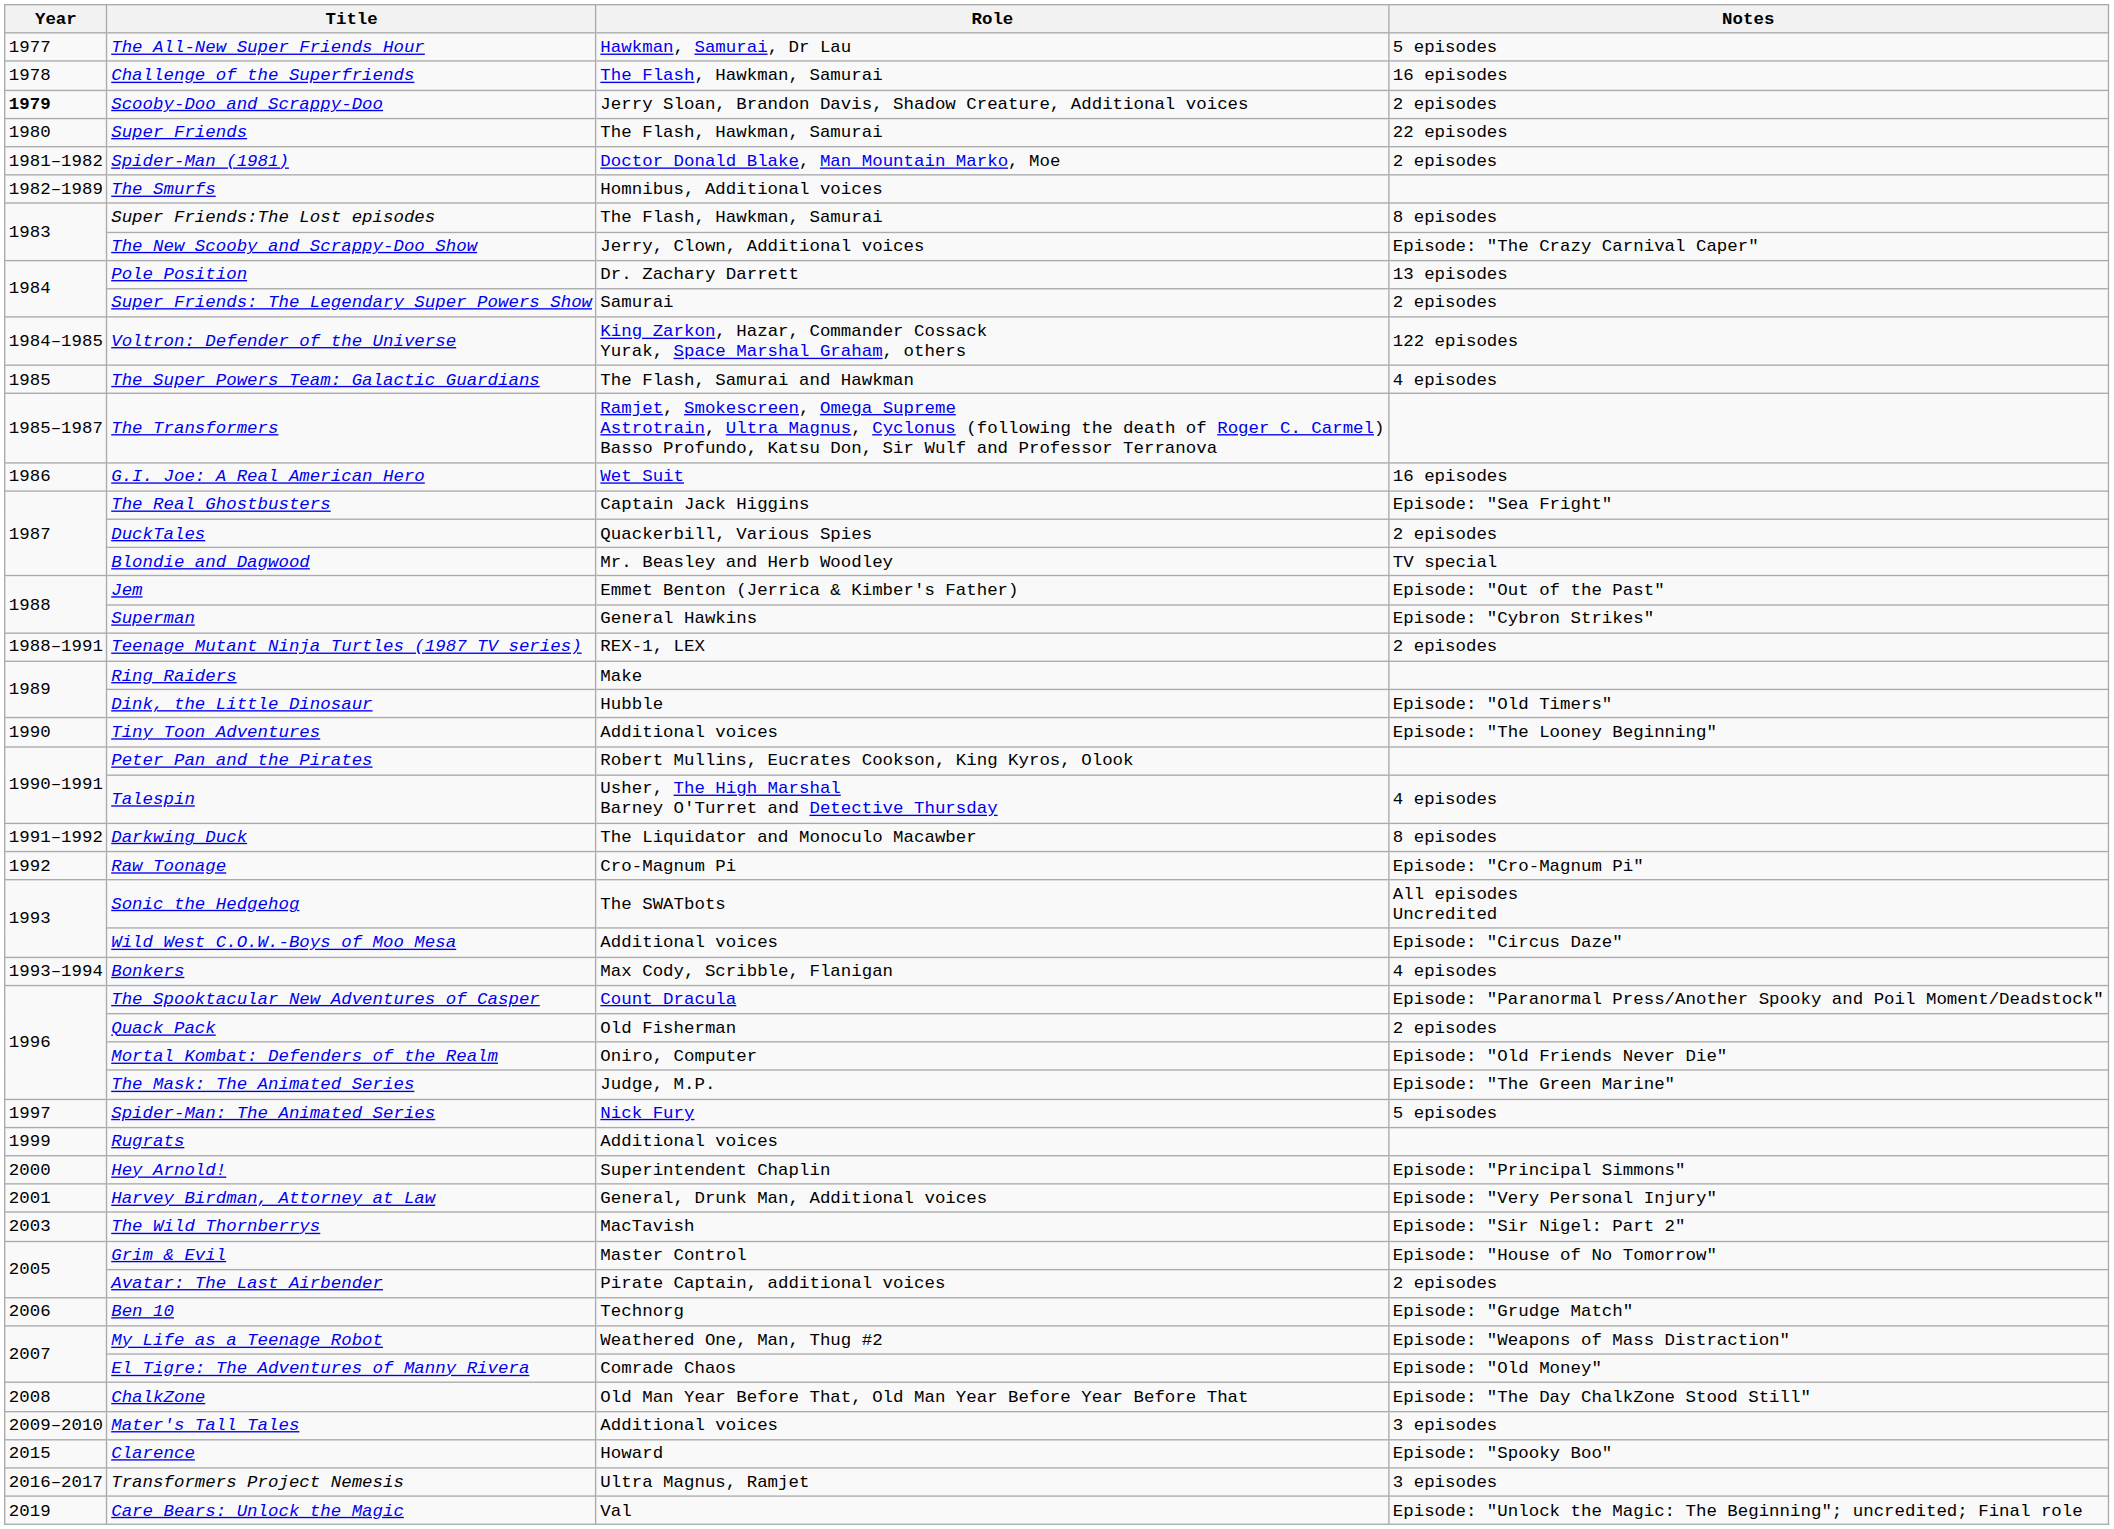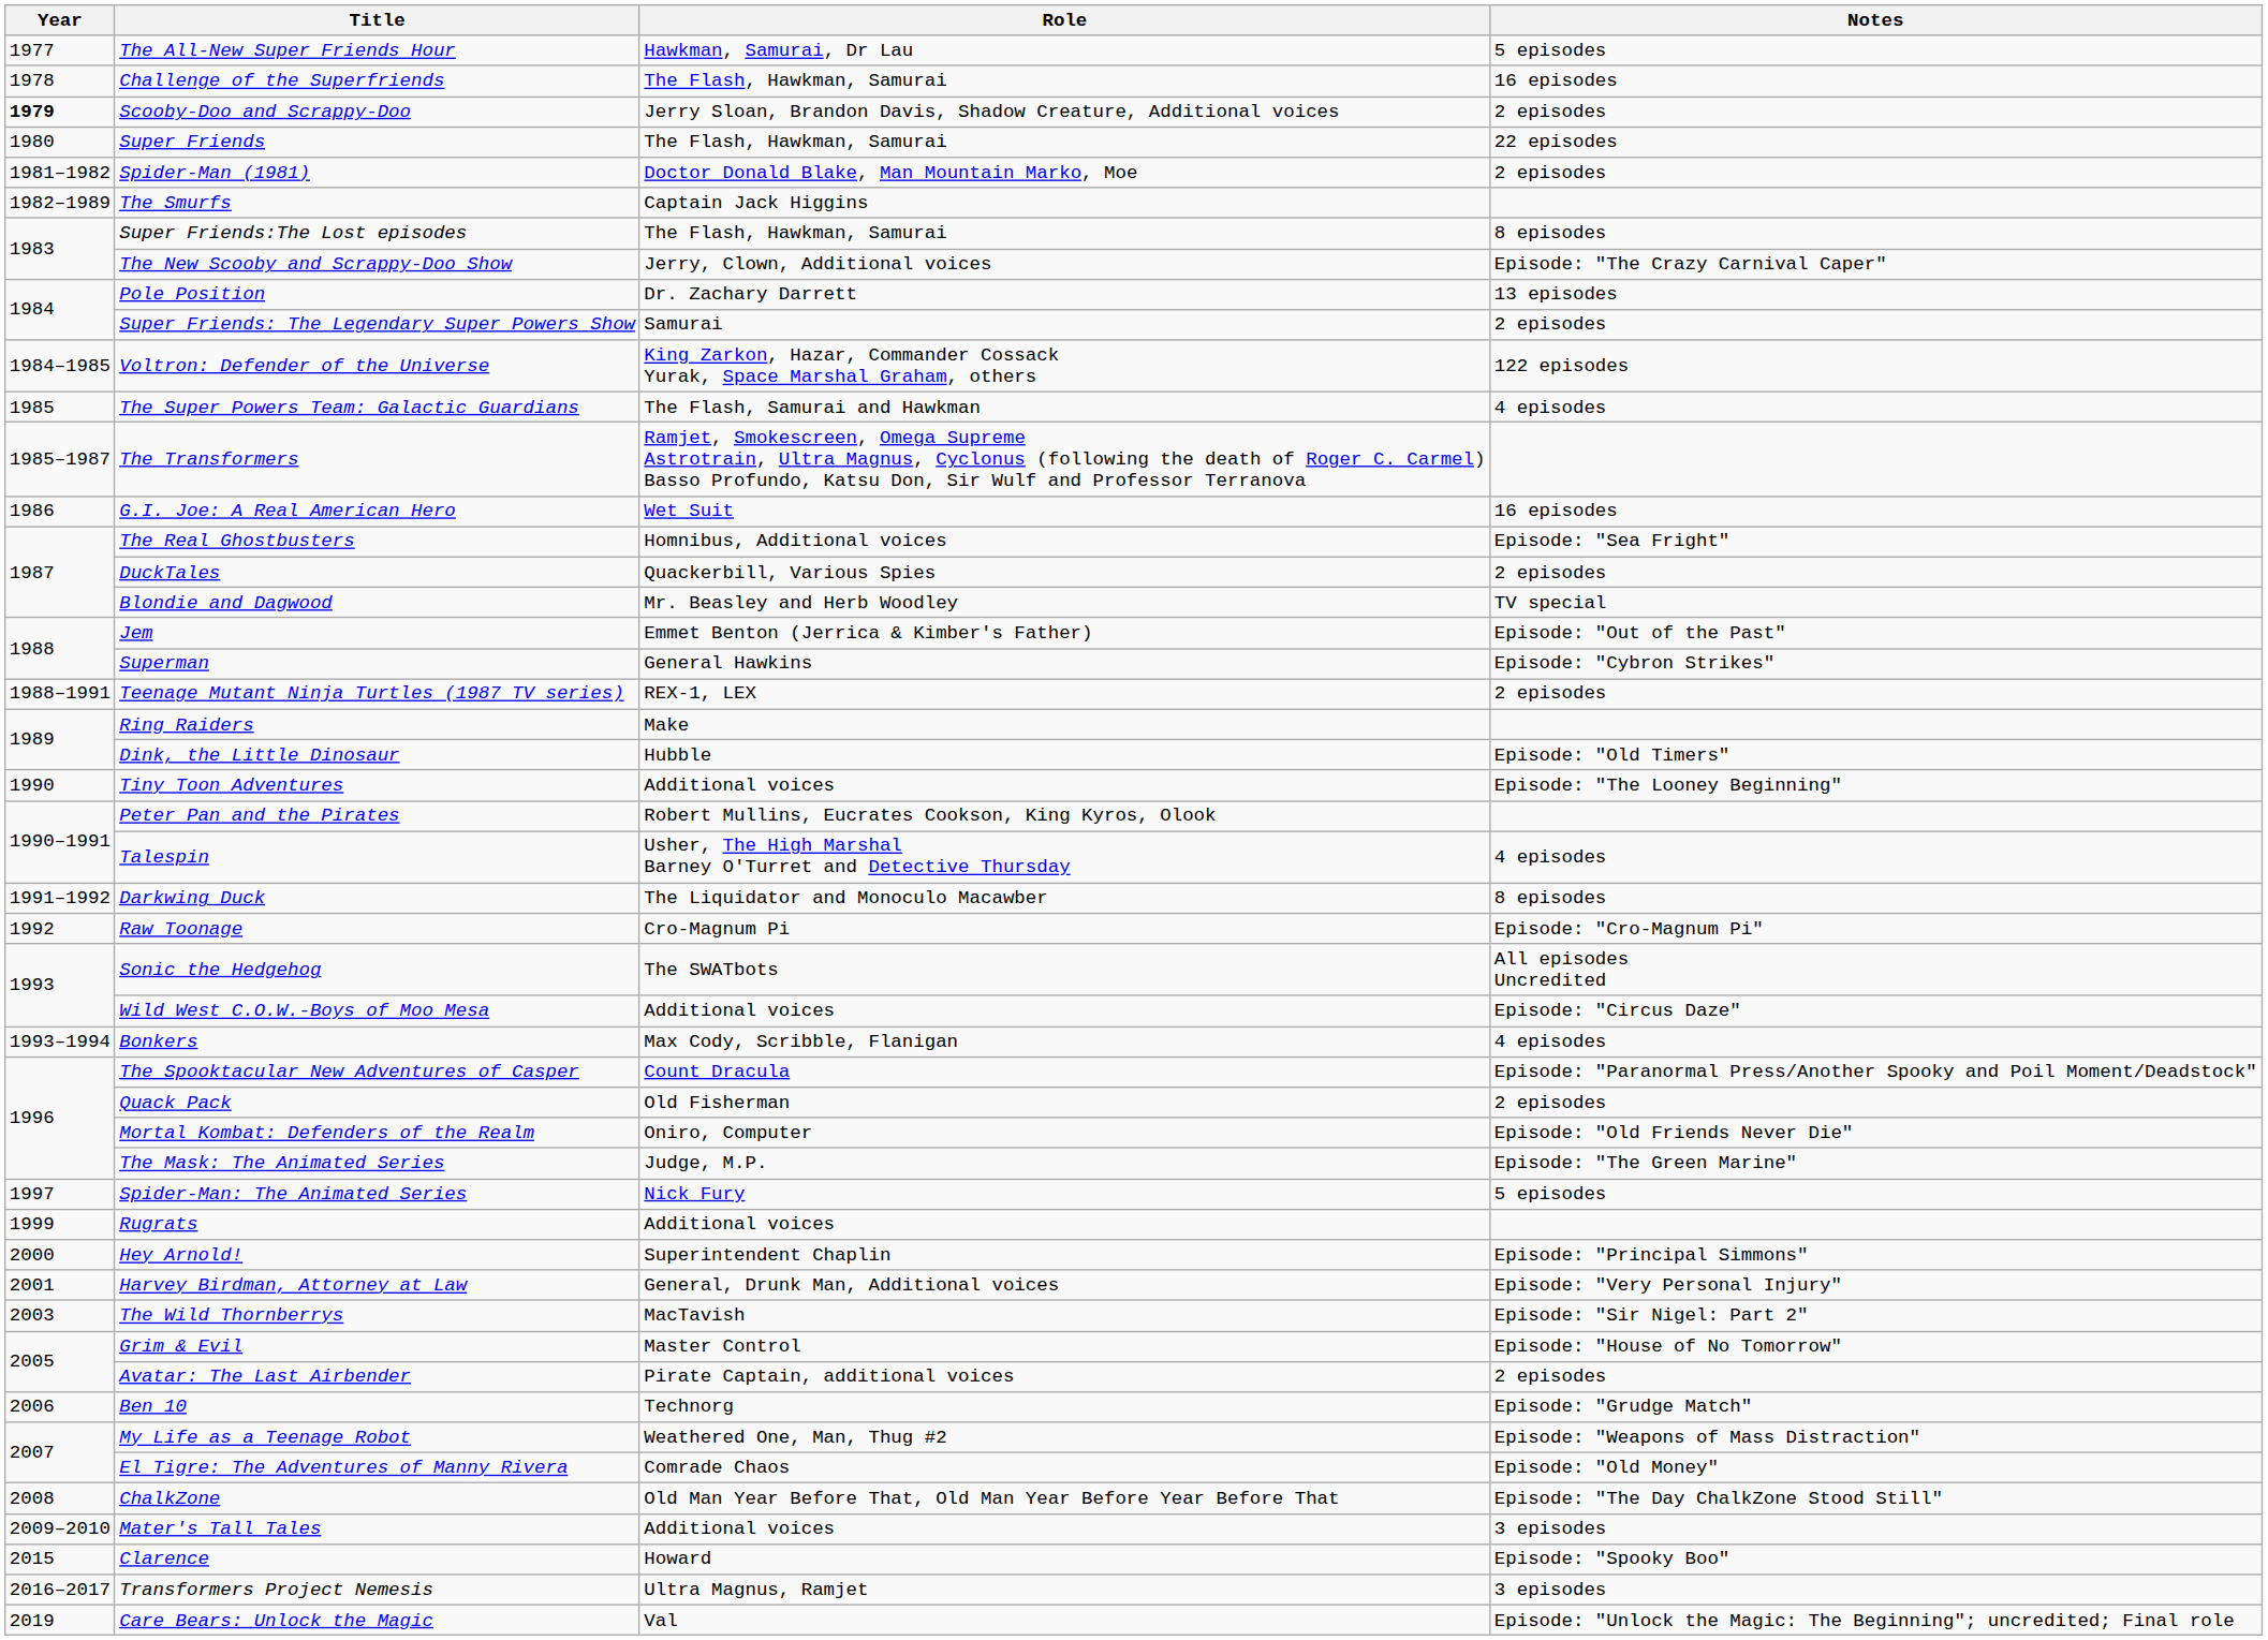The Smurfs | Role: Homnibus, Additional voices -> Captain Jack Higgins
The Real Ghostbusters | Role: Captain Jack Higgins -> Homnibus, Additional voices
